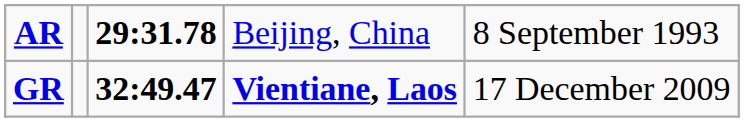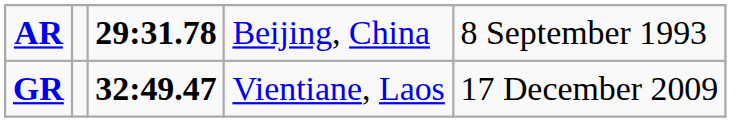GR | column 4: bold -> normal
